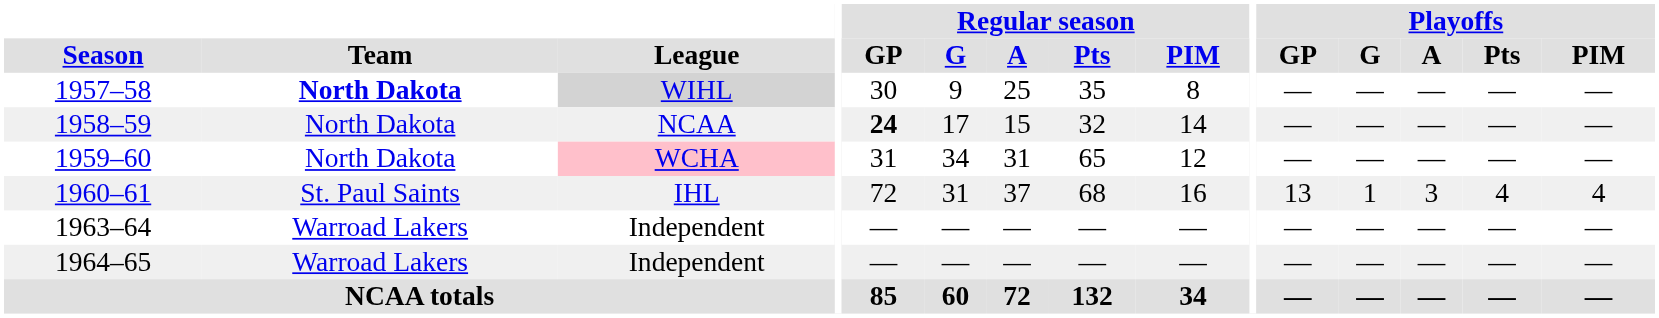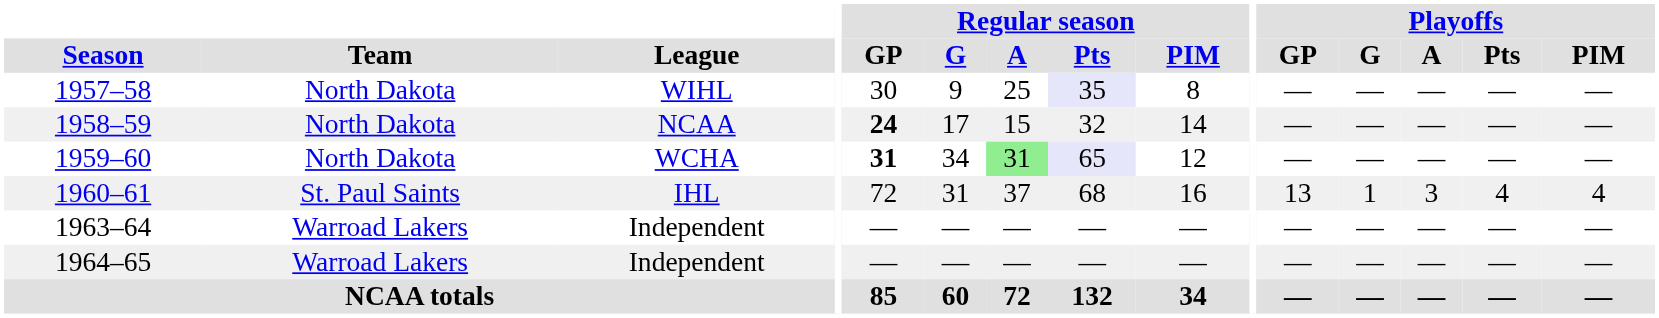1957–58 | Team: bold -> normal
1957–58 | League: lightgrey background -> no background
1957–58 | Regular season / Pts: no background -> lavender background
1959–60 | League: pink background -> no background
1959–60 | Regular season / GP: normal -> bold
1959–60 | Regular season / A: no background -> lightgreen background
1959–60 | Regular season / Pts: no background -> lavender background
